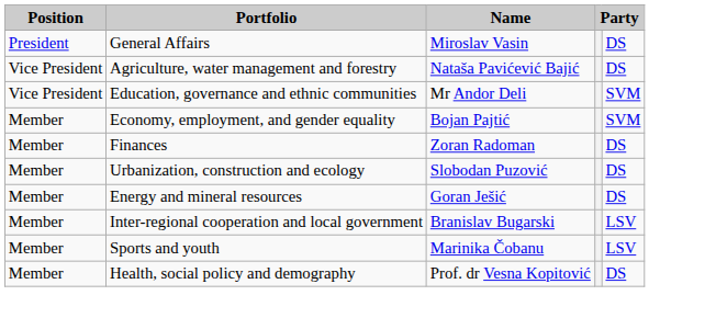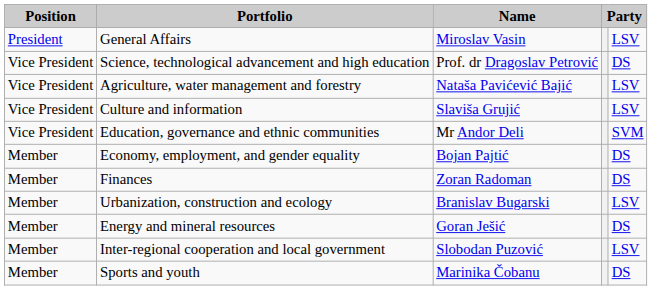General Affairs | column 5: DS -> LSV
+ row: Vice President | Science, technological advancement and high education | Prof. dr Dragoslav Petrović | DS
Agriculture, water management and forestry | column 5: DS -> LSV
+ row: Vice President | Culture and information | Slaviša Grujić | LSV
Economy, employment, and gender equality | column 5: SVM -> DS
Urbanization, construction and ecology | Name: Slobodan Puzović -> Branislav Bugarski
Urbanization, construction and ecology | column 5: DS -> LSV
Inter-regional cooperation and local government | Name: Branislav Bugarski -> Slobodan Puzović
Sports and youth | column 5: LSV -> DS
- row: Member | Health, social policy and demography | Prof. dr Vesna Kopitović | DS
